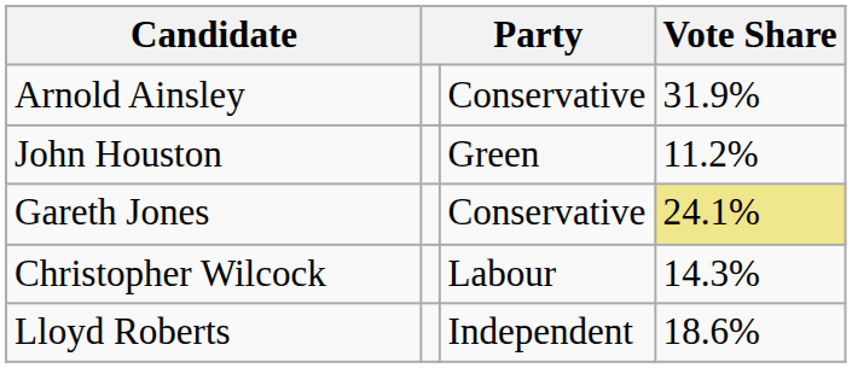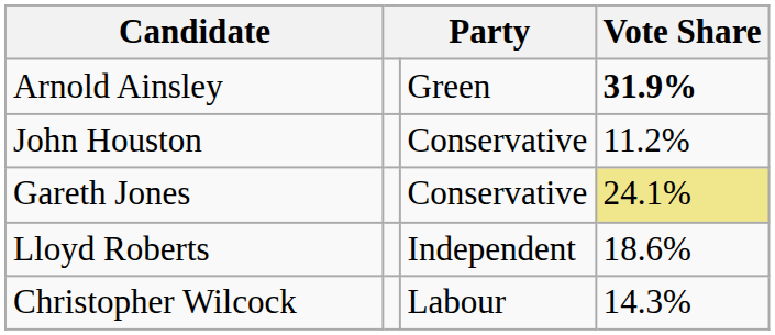Arnold Ainsley | column 3: Conservative -> Green
Arnold Ainsley | Vote Share: normal -> bold
John Houston | column 3: Green -> Conservative
rows swapped: Lloyd Roberts <-> Christopher Wilcock
